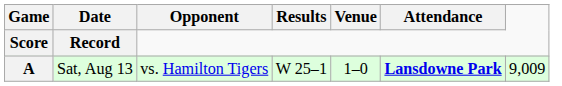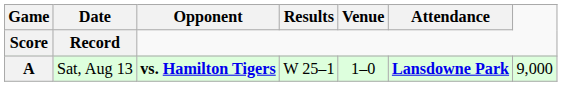A | Opponent: normal -> bold
A | column 7: 9,009 -> 9,000
